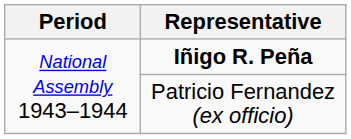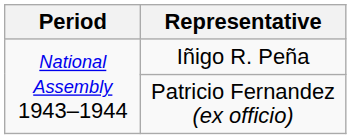Iñigo R. Peña | Representative: bold -> normal
